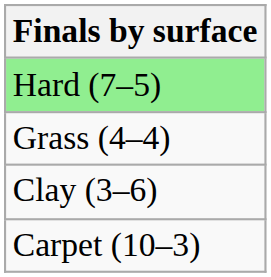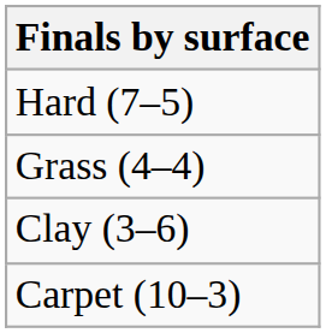row 2 | column 1: lightgreen background -> no background
